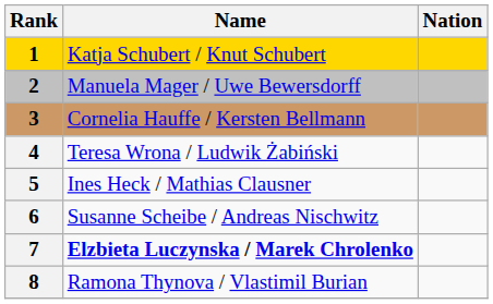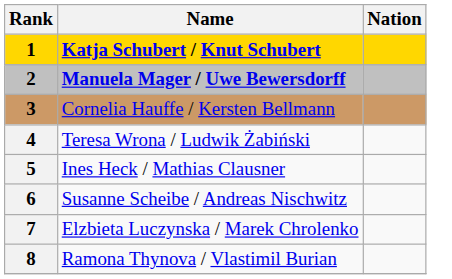Katja Schubert / Knut Schubert | Name: normal -> bold
Manuela Mager / Uwe Bewersdorff | Name: normal -> bold
Elzbieta Luczynska / Marek Chrolenko | Name: bold -> normal
